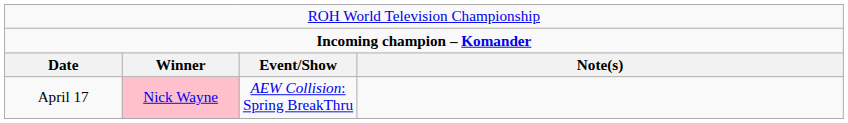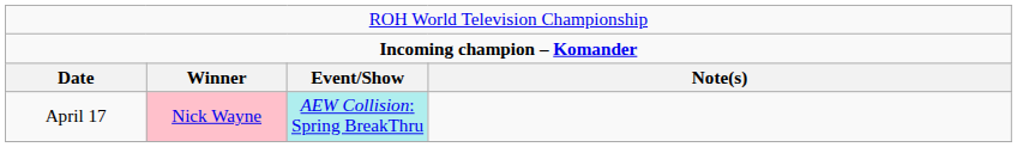April 17 | column 3: no background -> paleturquoise background
